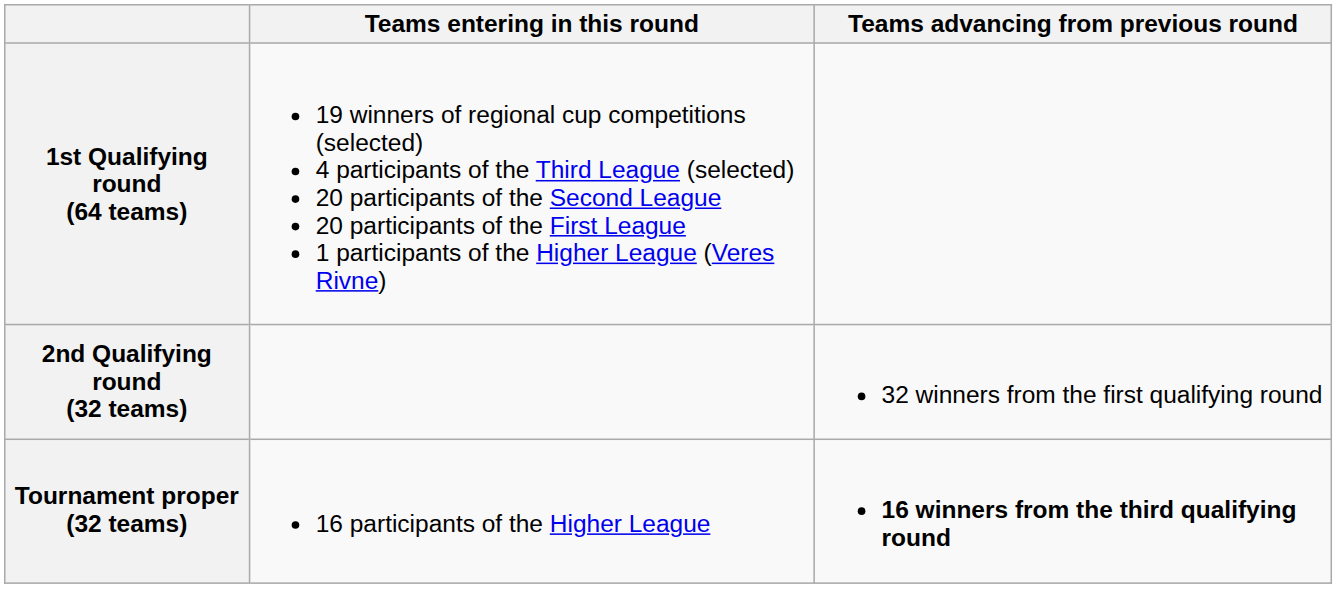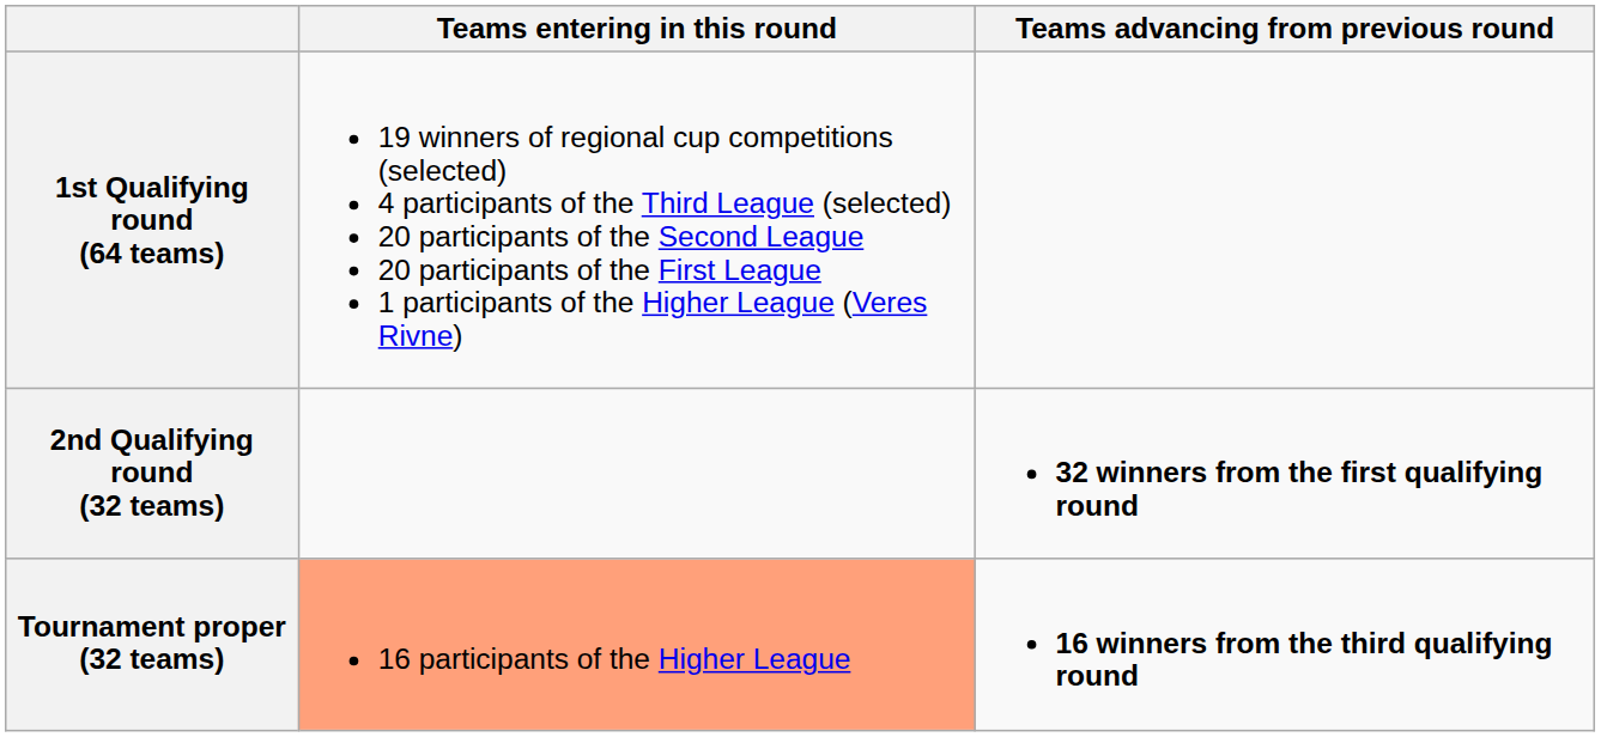2nd Qualifying round (32 teams) | Teams advancing from previous round: normal -> bold
Tournament proper (32 teams) | Teams entering in this round: no background -> lightsalmon background
